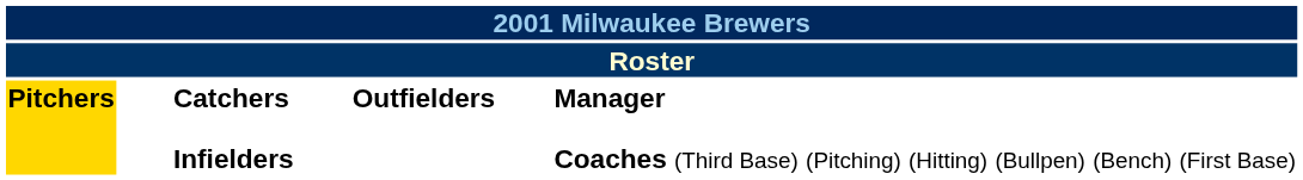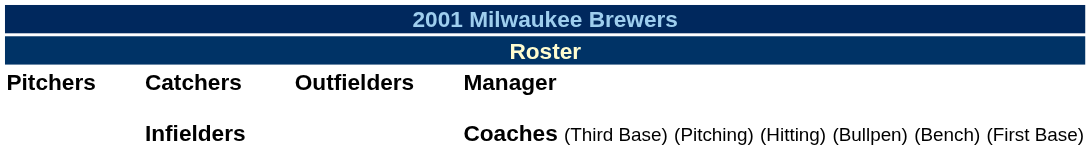Pitchers | column 1: gold background -> no background
